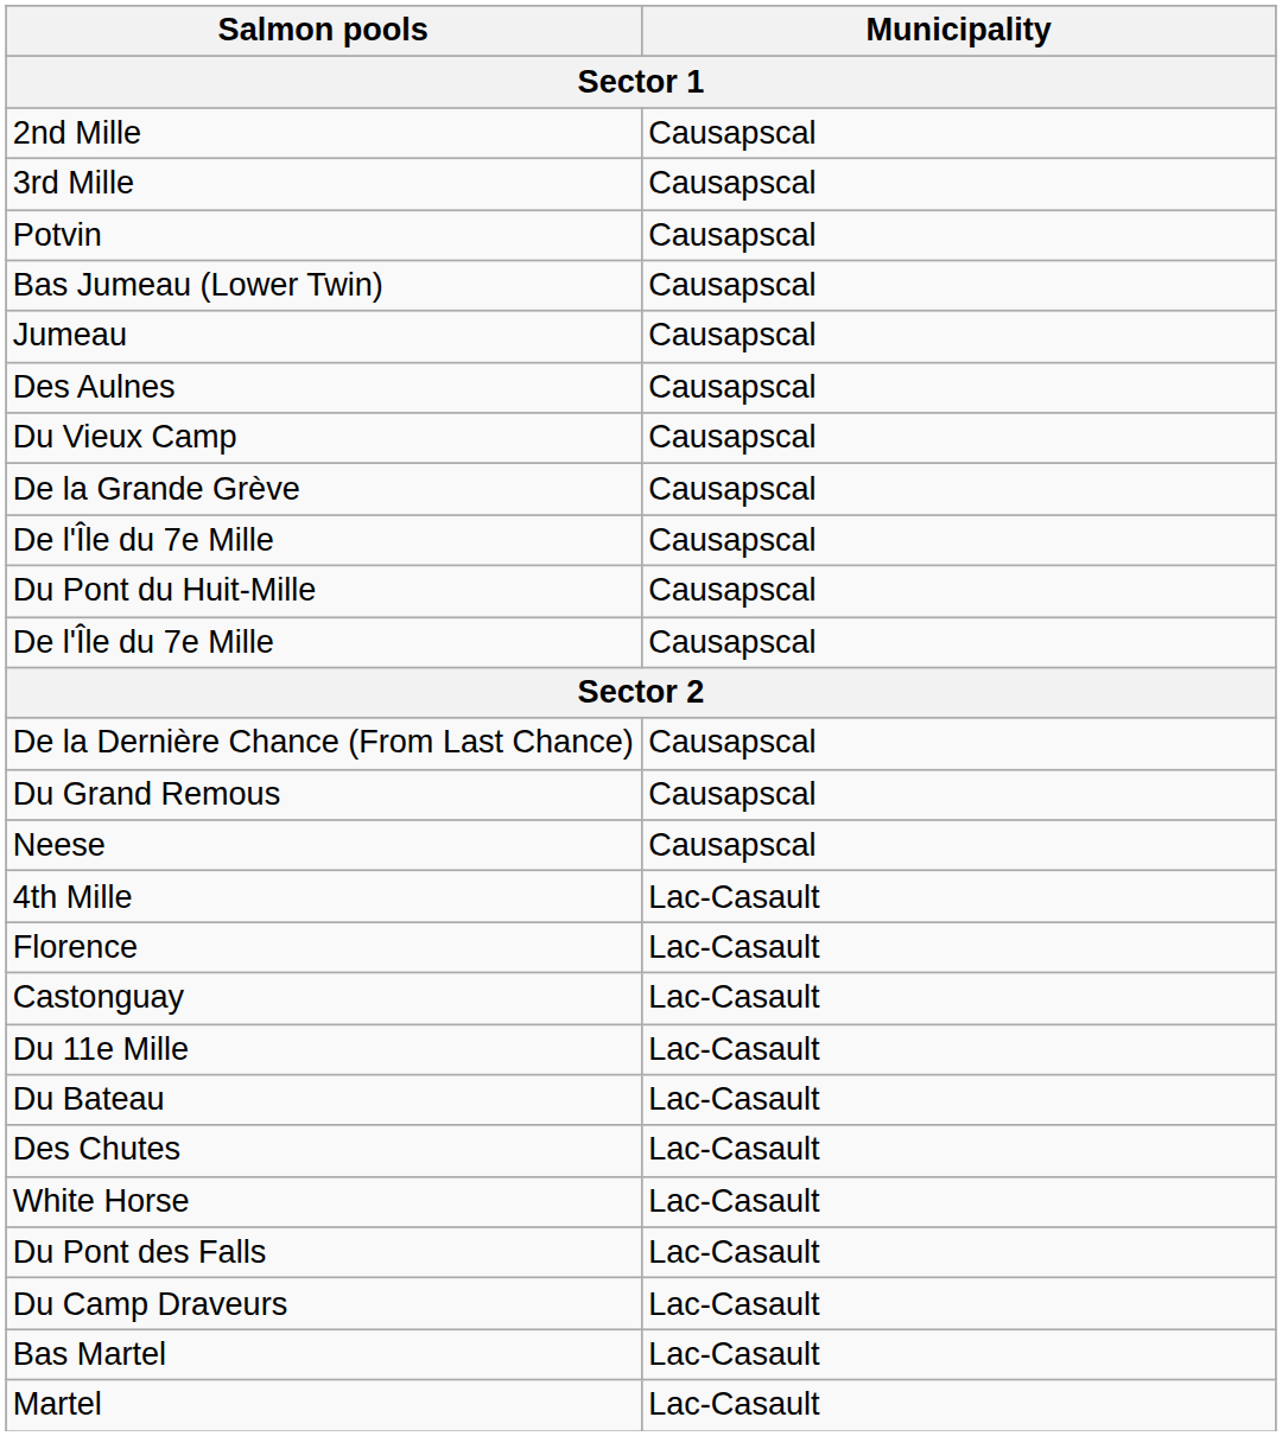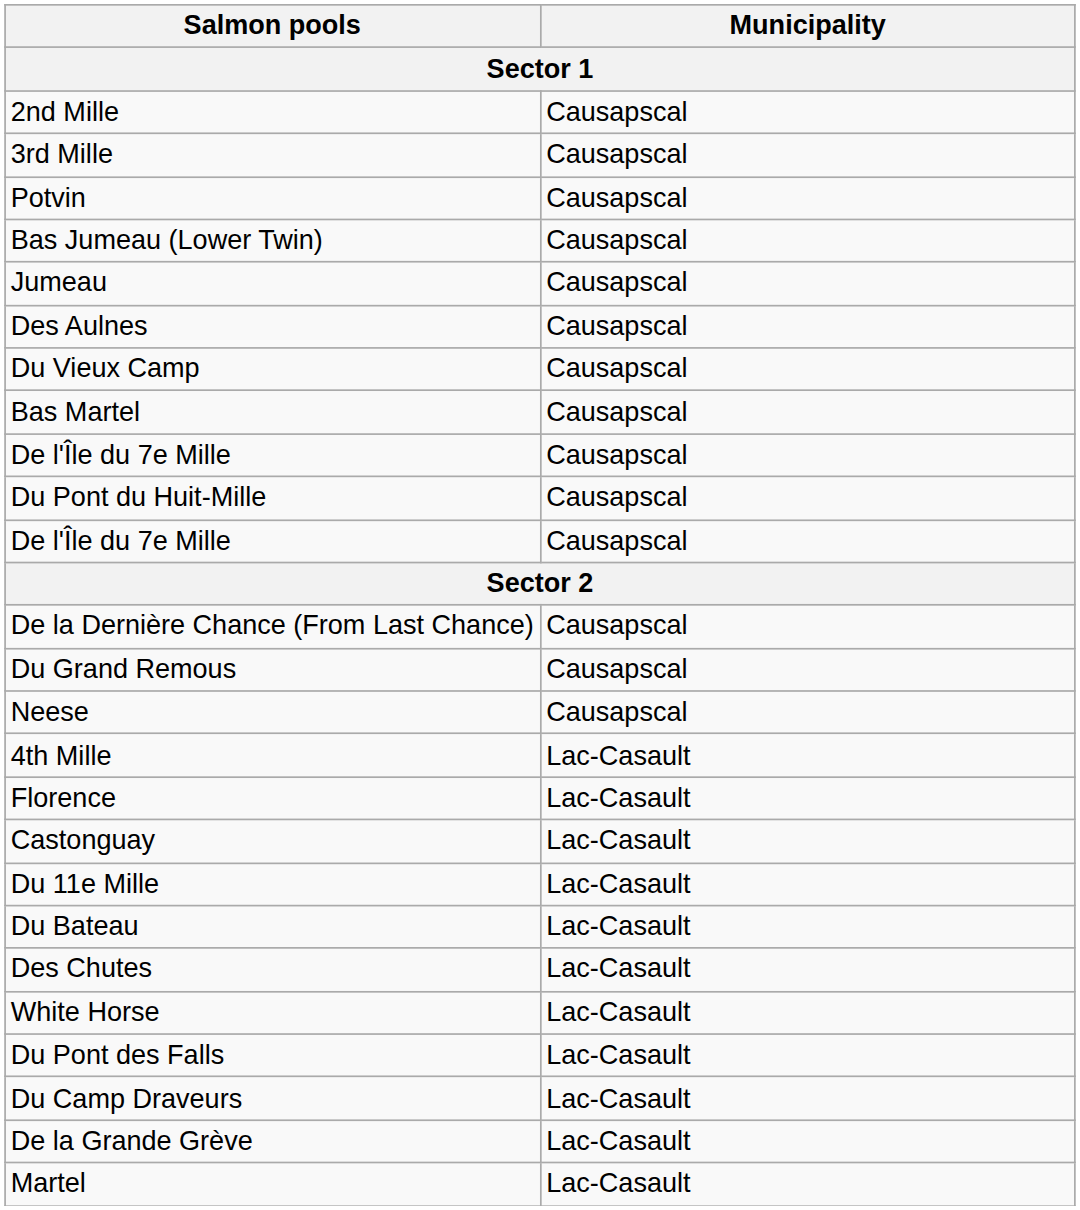row 10 | Salmon pools: De la Grande Grève -> Bas Martel
row 27 | Salmon pools: Bas Martel -> De la Grande Grève
